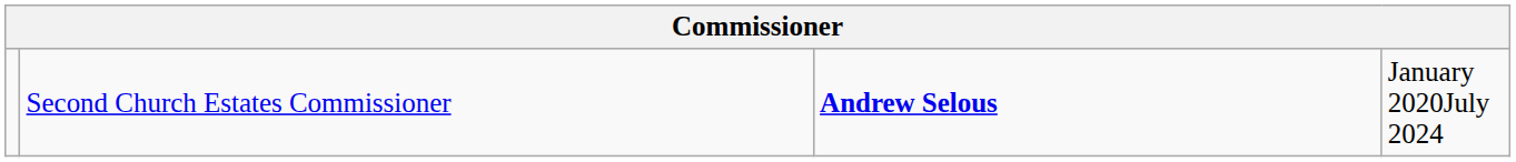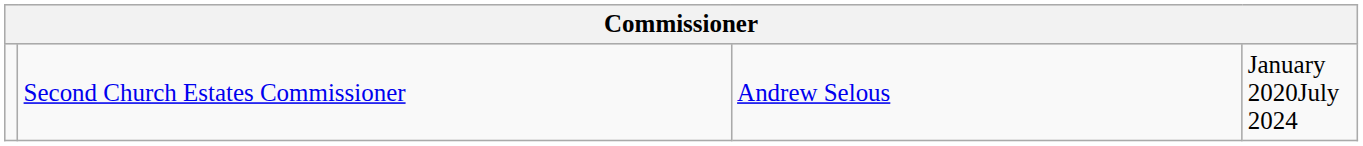Second Church Estates Commissioner | column 3: bold -> normal
